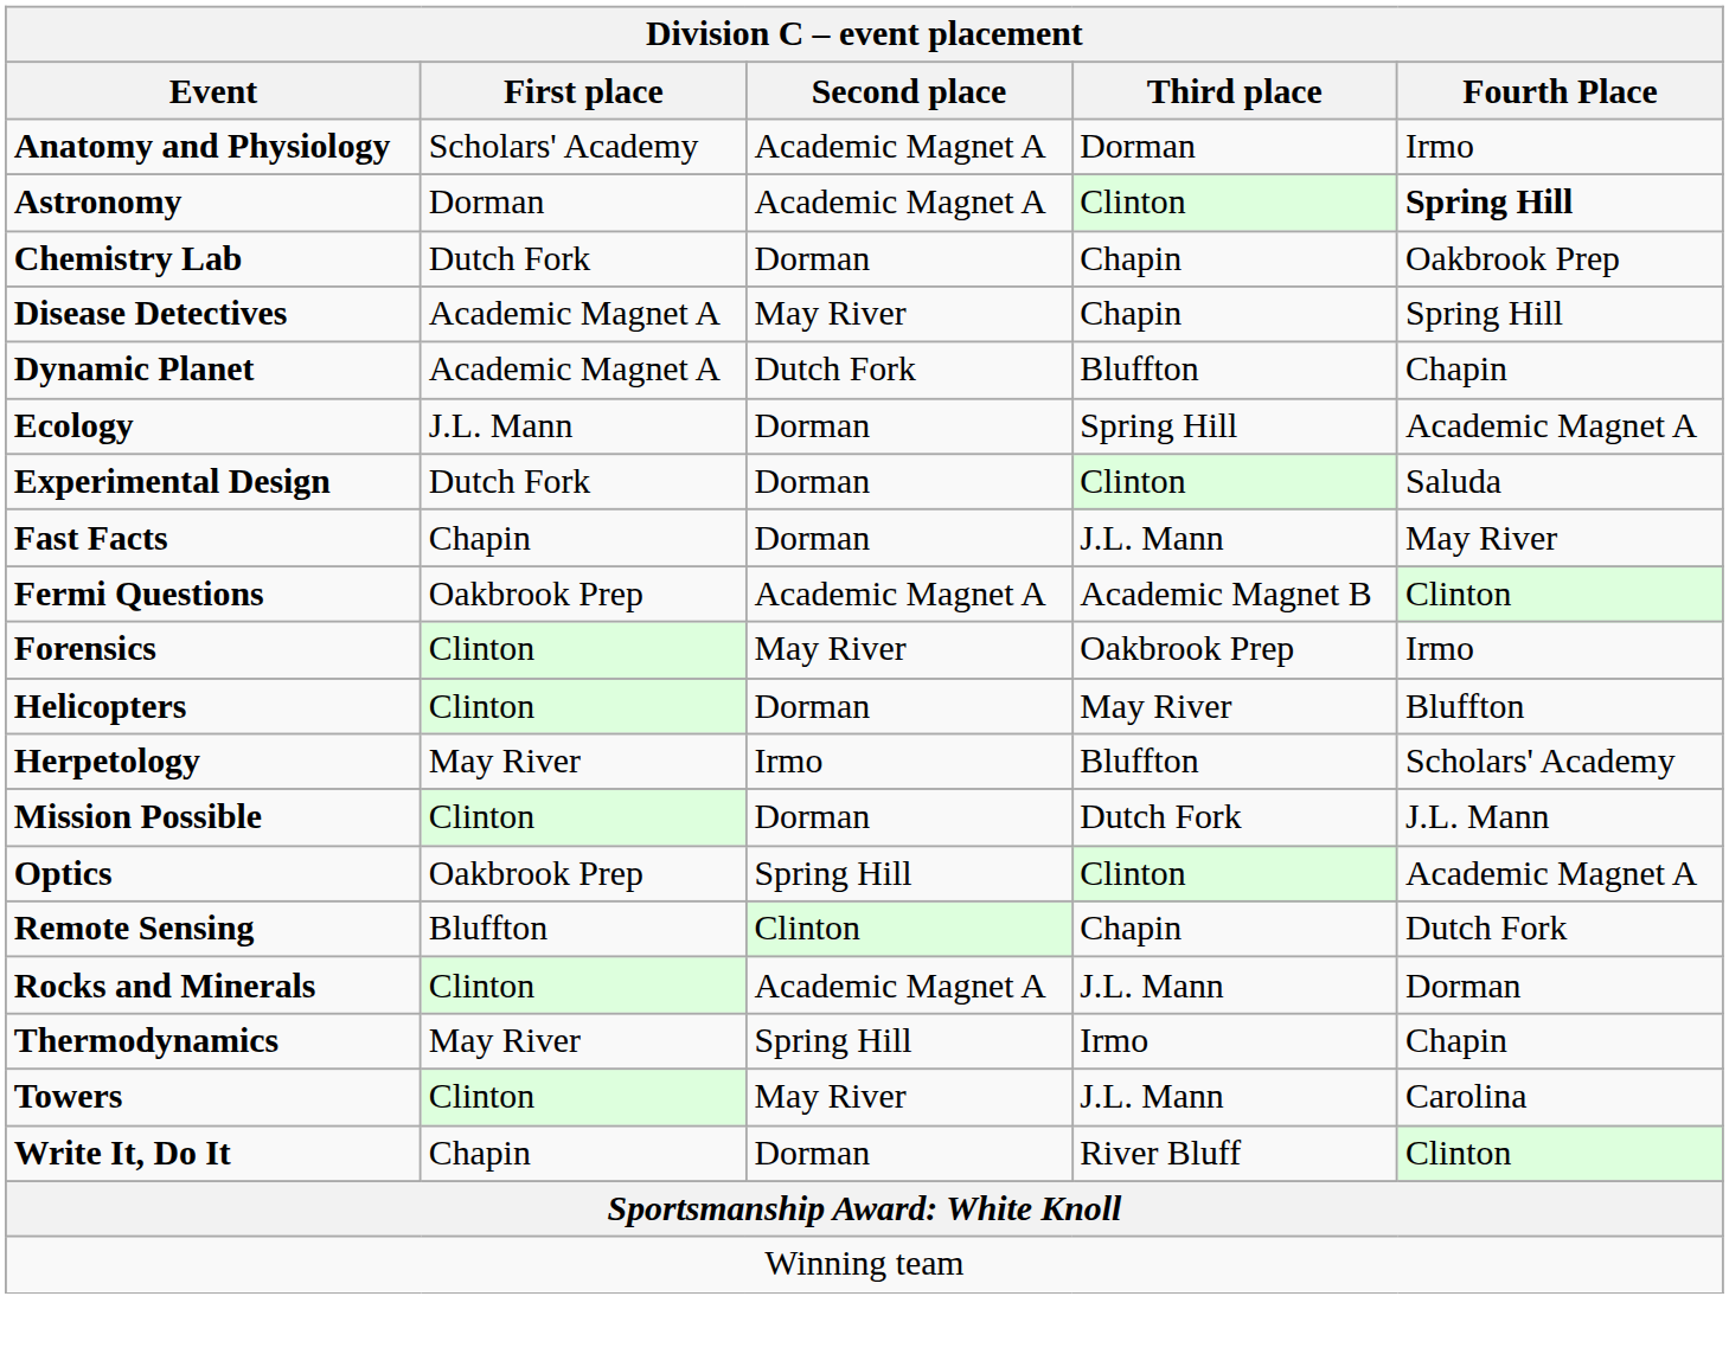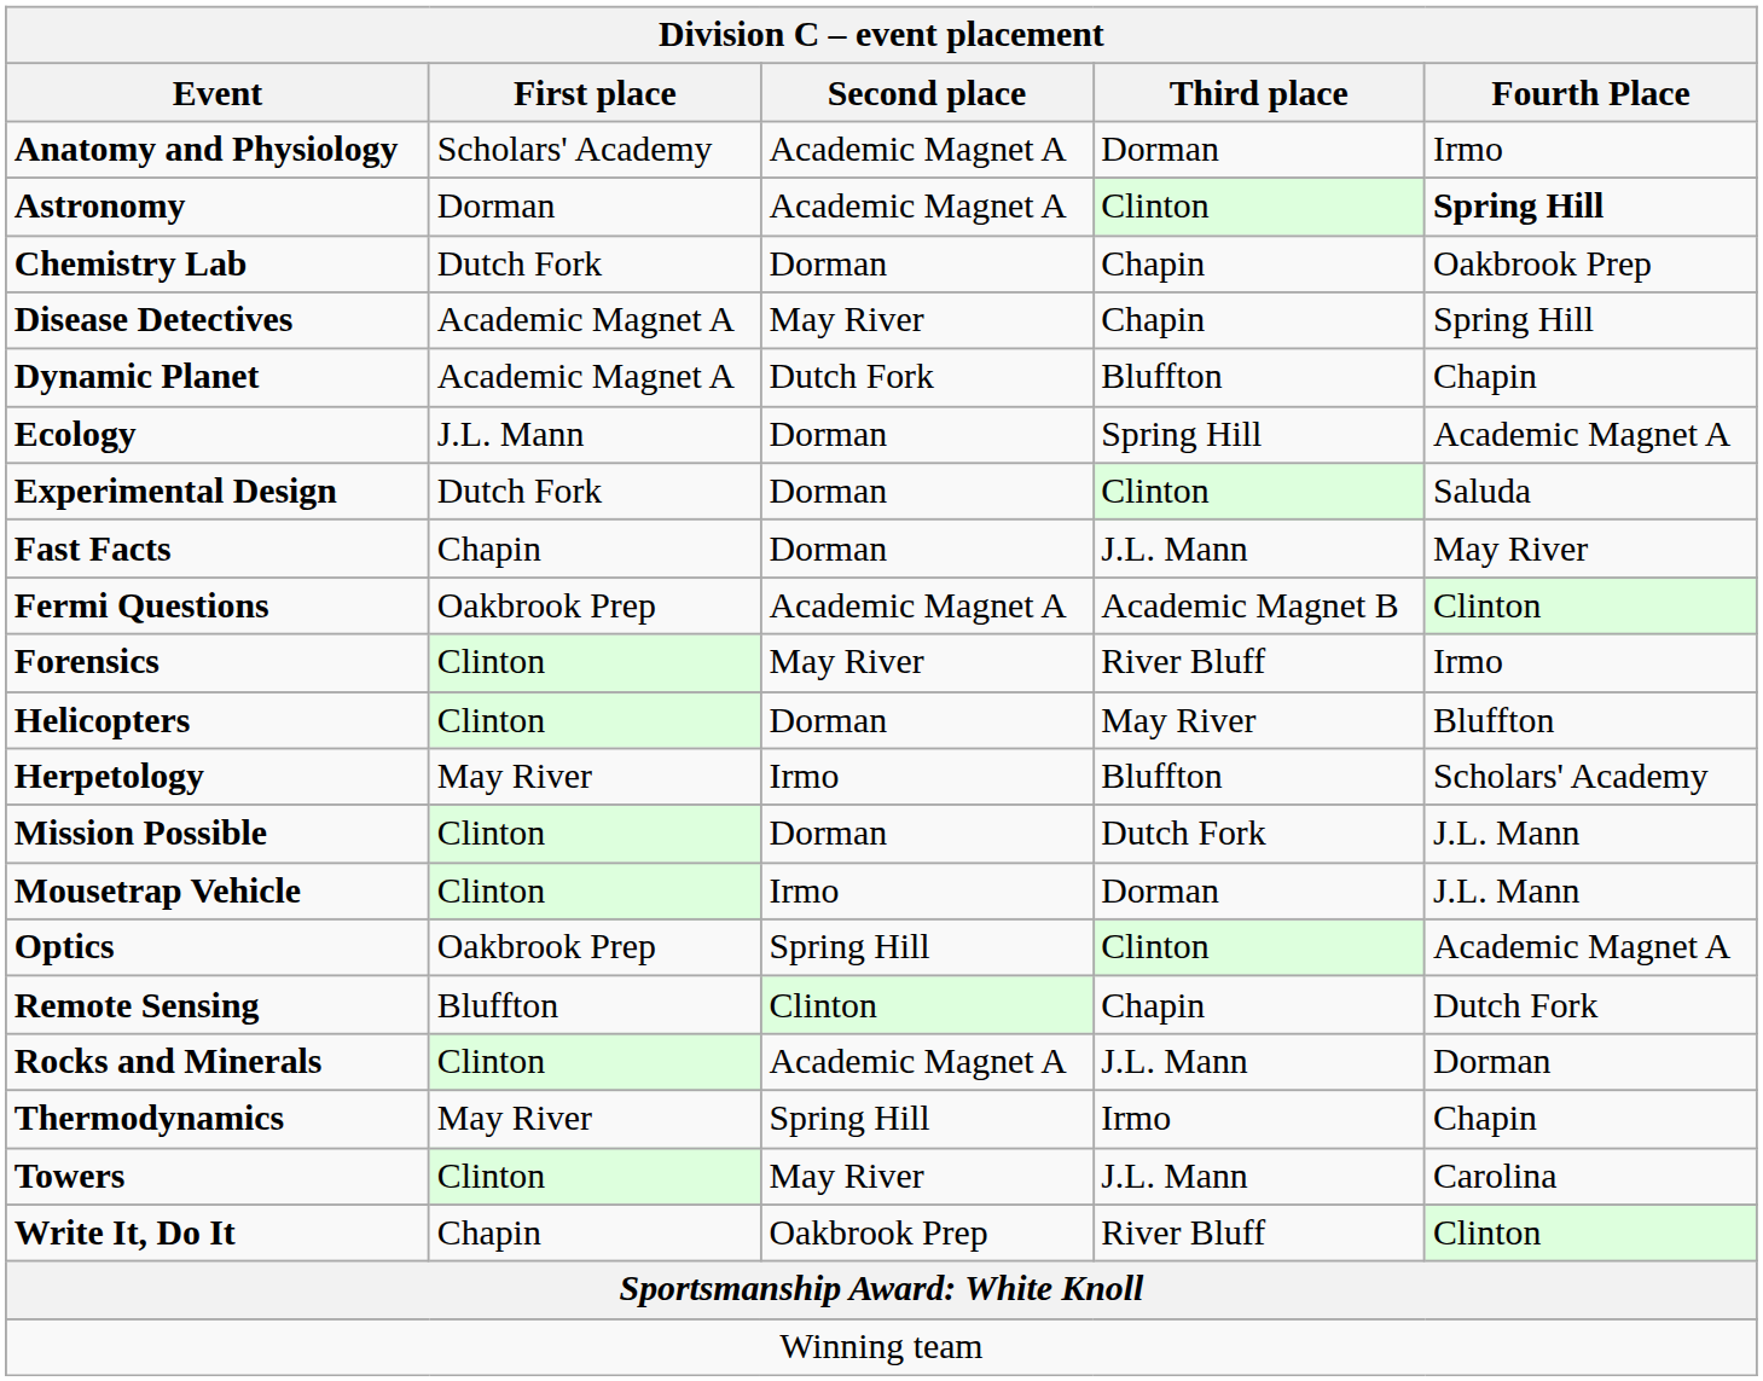Forensics | Third place: Oakbrook Prep -> River Bluff
+ row: Mousetrap Vehicle | Clinton | Irmo | Dorman | J.L. Mann
Write It, Do It | Second place: Dorman -> Oakbrook Prep
